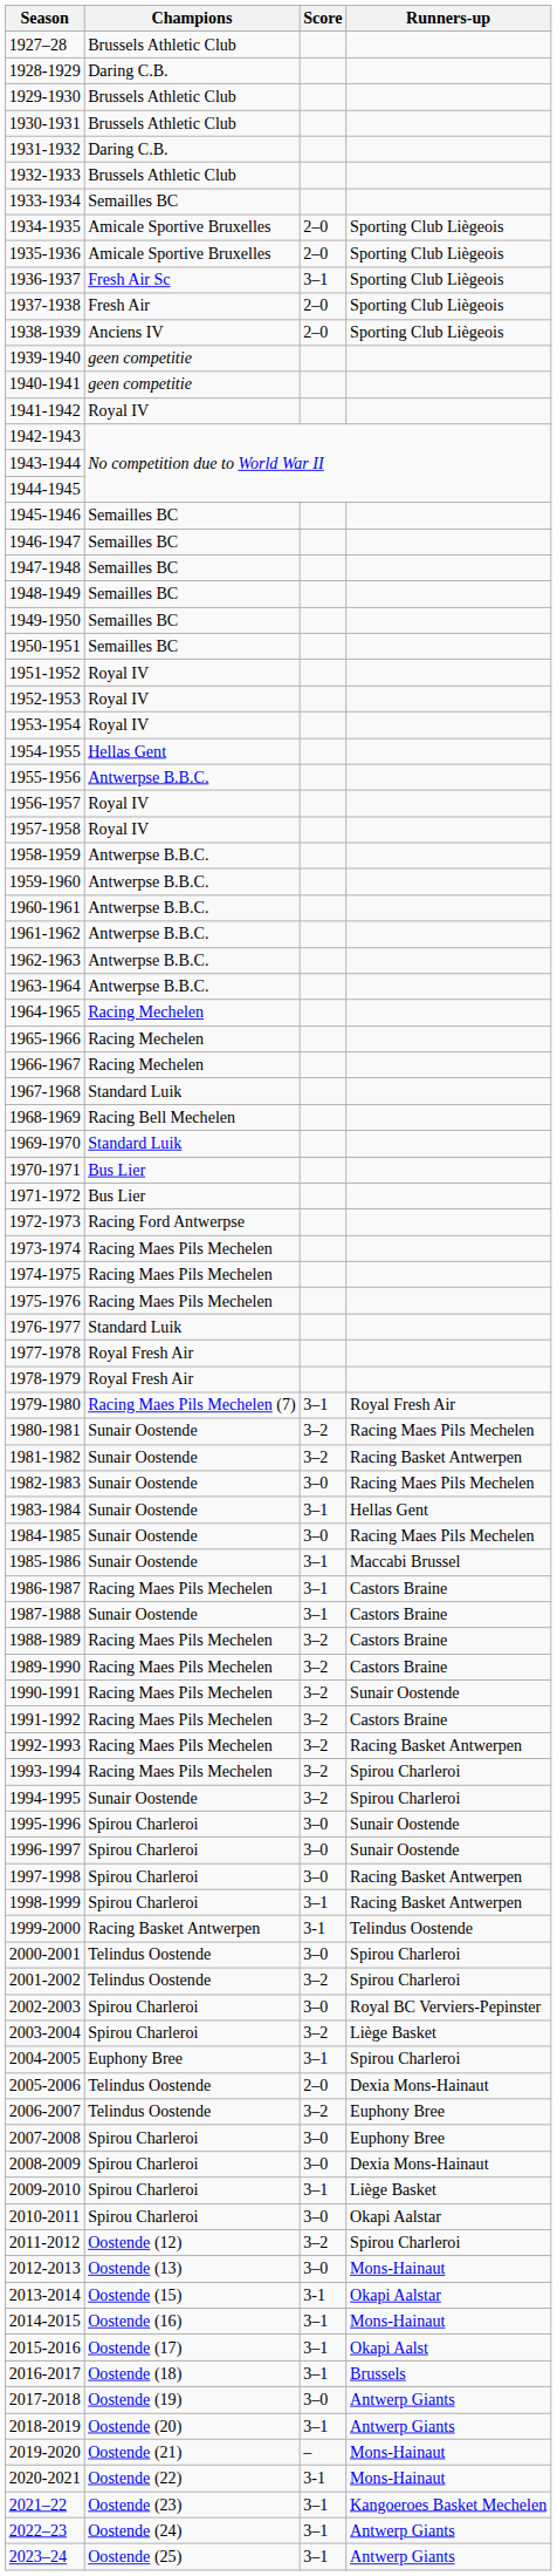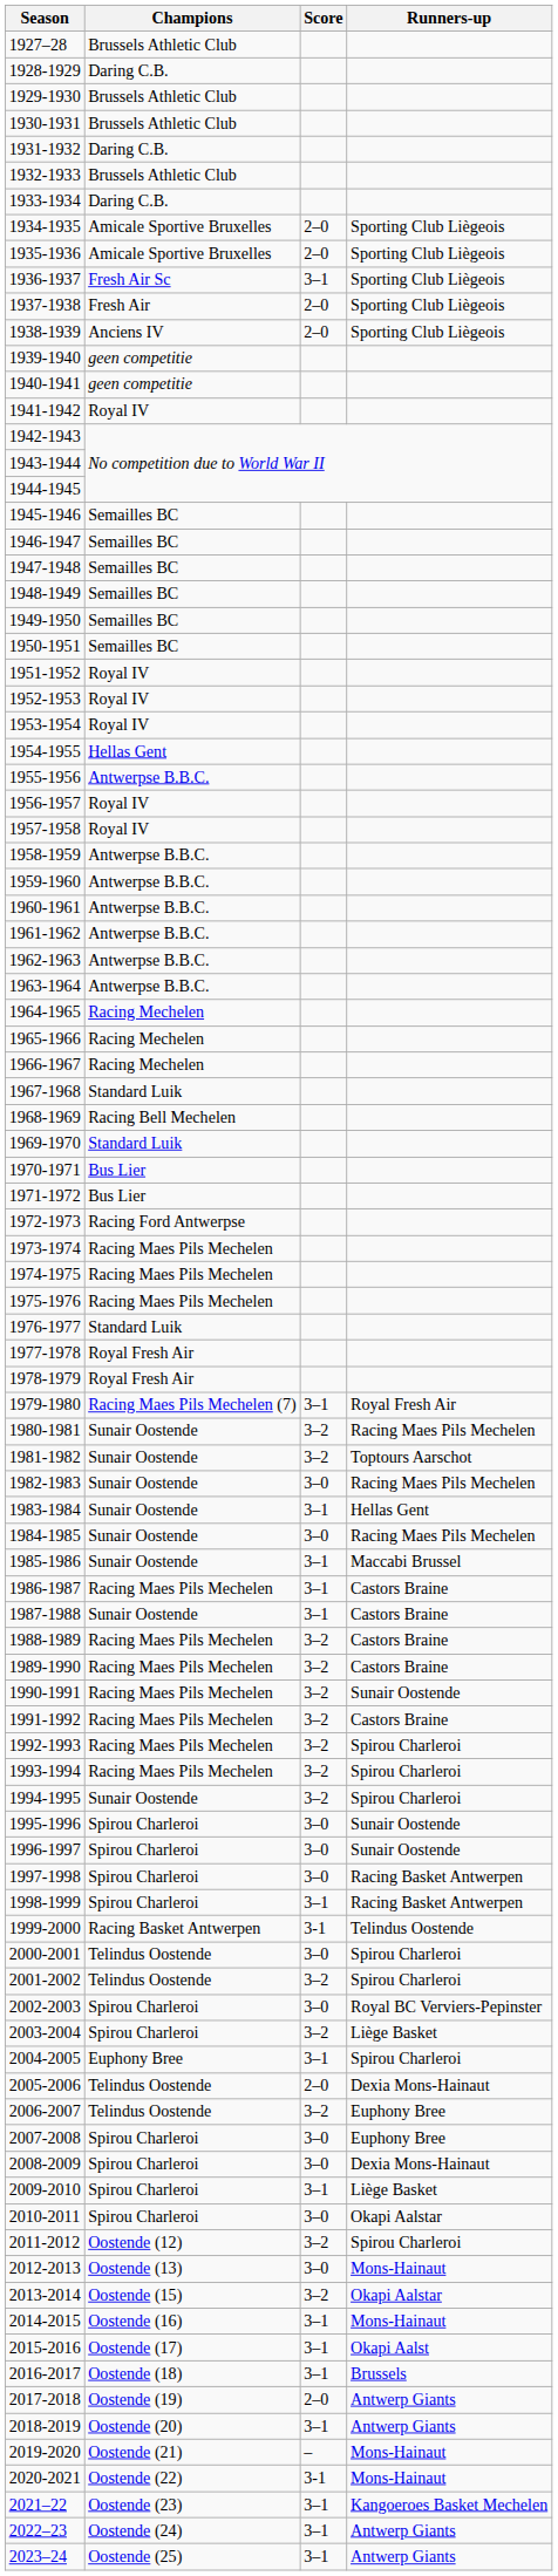1933-1934 | Champions: Semailles BC -> Daring C.B.
1981-1982 | Runners-up: Racing Basket Antwerpen -> Toptours Aarschot
1992-1993 | Runners-up: Racing Basket Antwerpen -> Spirou Charleroi
2013-2014 | Score: 3-1 -> 3–2
2017-2018 | Score: 3–0 -> 2–0
